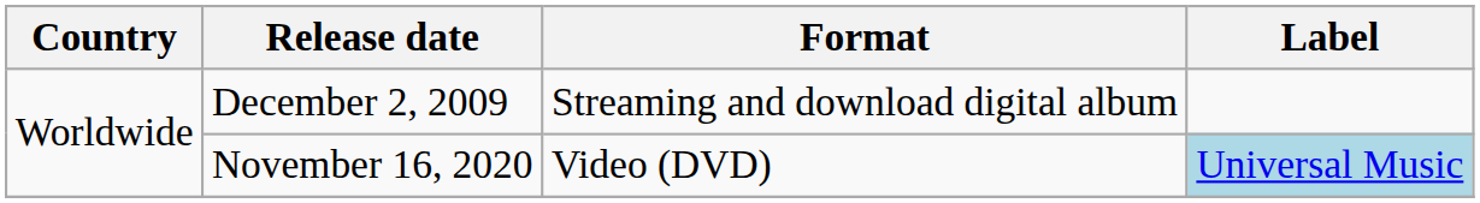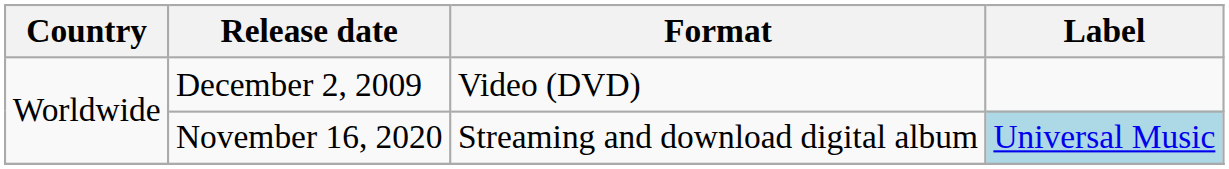December 2, 2009 | Format: Streaming and download digital album -> Video (DVD)
November 16, 2020 | Format: Video (DVD) -> Streaming and download digital album
